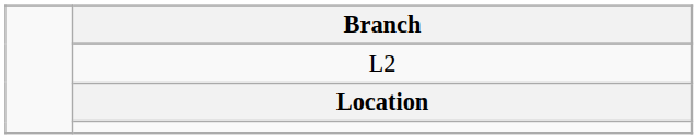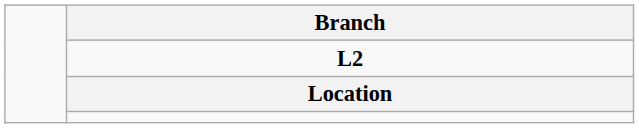L2 | Branch: normal -> bold
